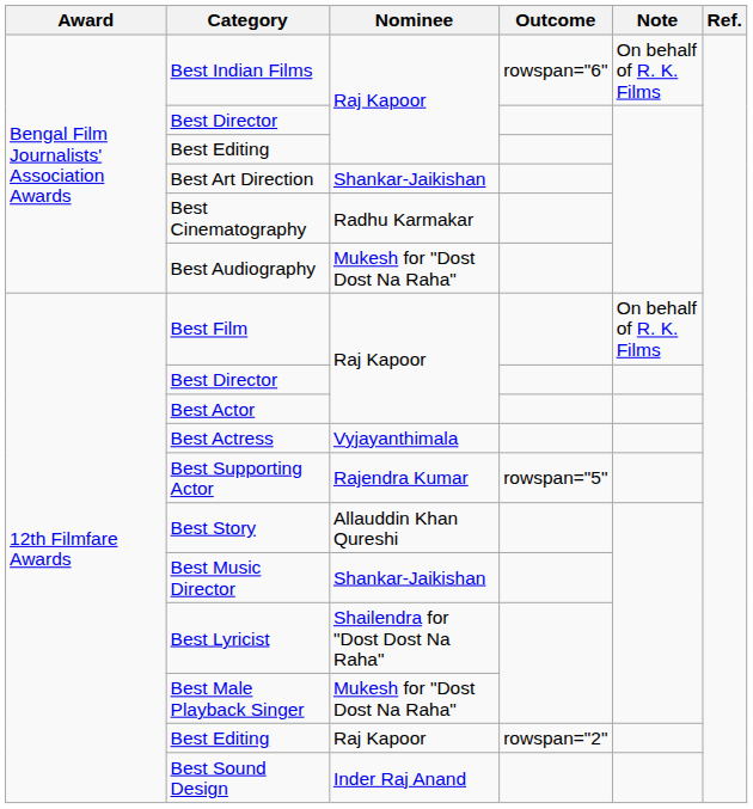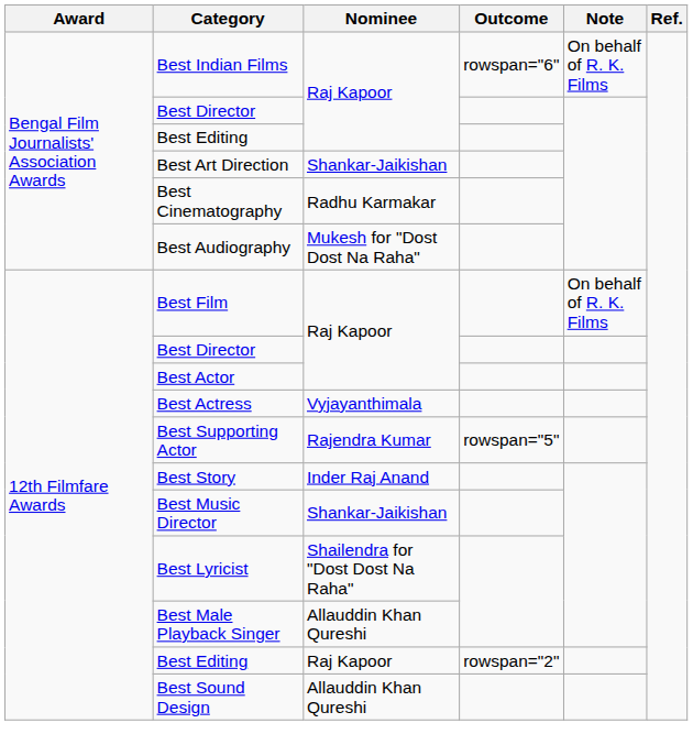Best Story | Nominee: Allauddin Khan Qureshi -> Inder Raj Anand
Best Male Playback Singer | Nominee: Mukesh for "Dost Dost Na Raha" -> Allauddin Khan Qureshi
Best Sound Design | Nominee: Inder Raj Anand -> Allauddin Khan Qureshi
